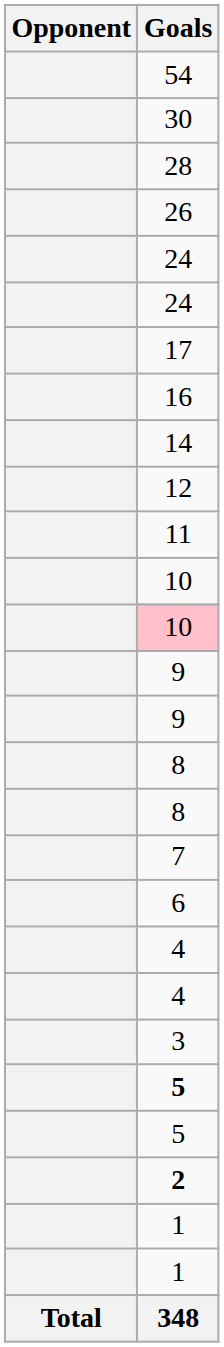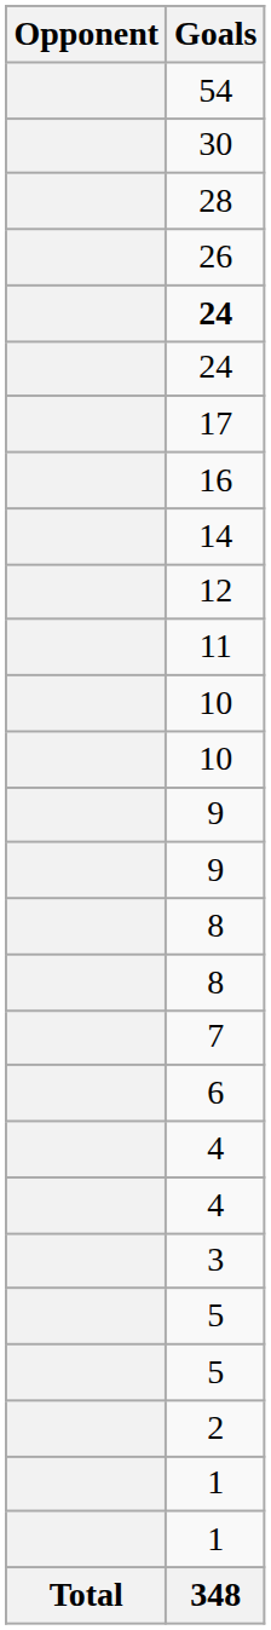row 6 | Goals: normal -> bold
row 14 | Goals: pink background -> no background
row 24 | Goals: bold -> normal
row 26 | Goals: bold -> normal
